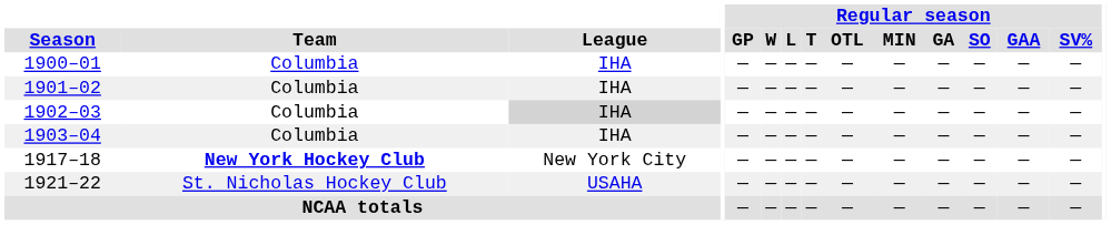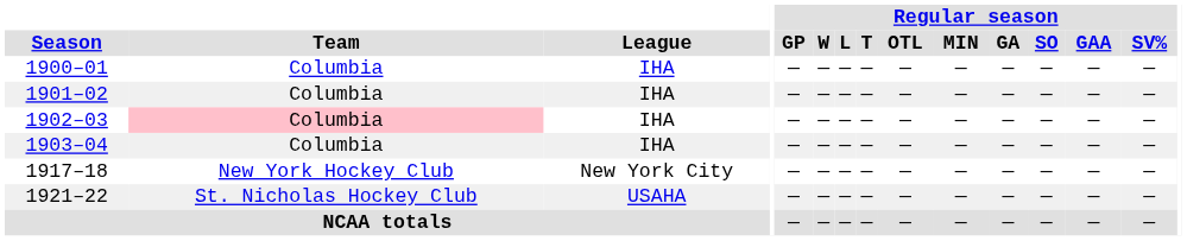1902–03 | Team: no background -> pink background
1902–03 | League: lightgrey background -> no background
1917–18 | Team: bold -> normal
